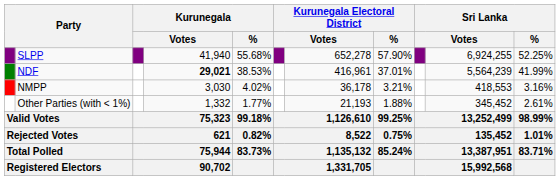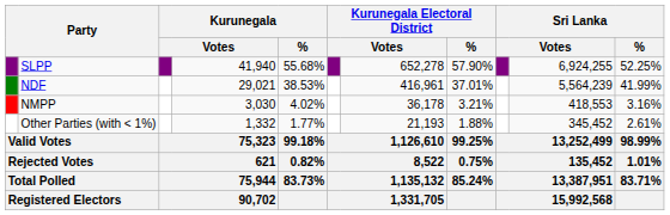NDF | column 4: bold -> normal
